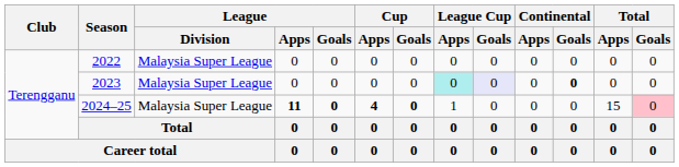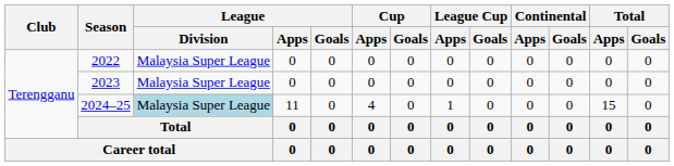2023 | League Cup / Apps: paleturquoise background -> no background
2023 | League Cup / Goals: lavender background -> no background
2023 | Continental / Goals: bold -> normal
2024–25 | League / Division: no background -> lightblue background
2024–25 | League / Apps: bold -> normal
2024–25 | League / Goals: bold -> normal
2024–25 | Cup / Apps: bold -> normal
2024–25 | Cup / Goals: bold -> normal
2024–25 | Total / Goals: pink background -> no background
